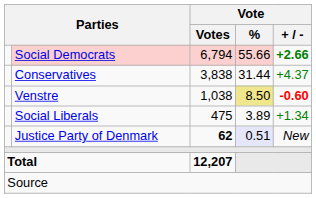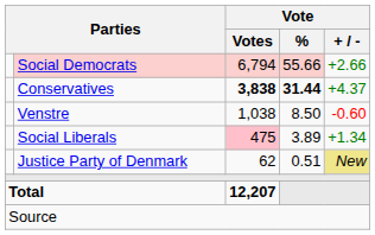Social Democrats | Vote / + / -: bold -> normal
Conservatives | Vote / Votes: normal -> bold
Conservatives | Vote / %: normal -> bold
Venstre | Vote / %: khaki background -> no background
Venstre | Vote / + / -: bold -> normal
Social Liberals | Vote / Votes: no background -> pink background
Justice Party of Denmark | Vote / Votes: bold -> normal
Justice Party of Denmark | Vote / %: lavender background -> no background
Justice Party of Denmark | Vote / + / -: no background -> khaki background
